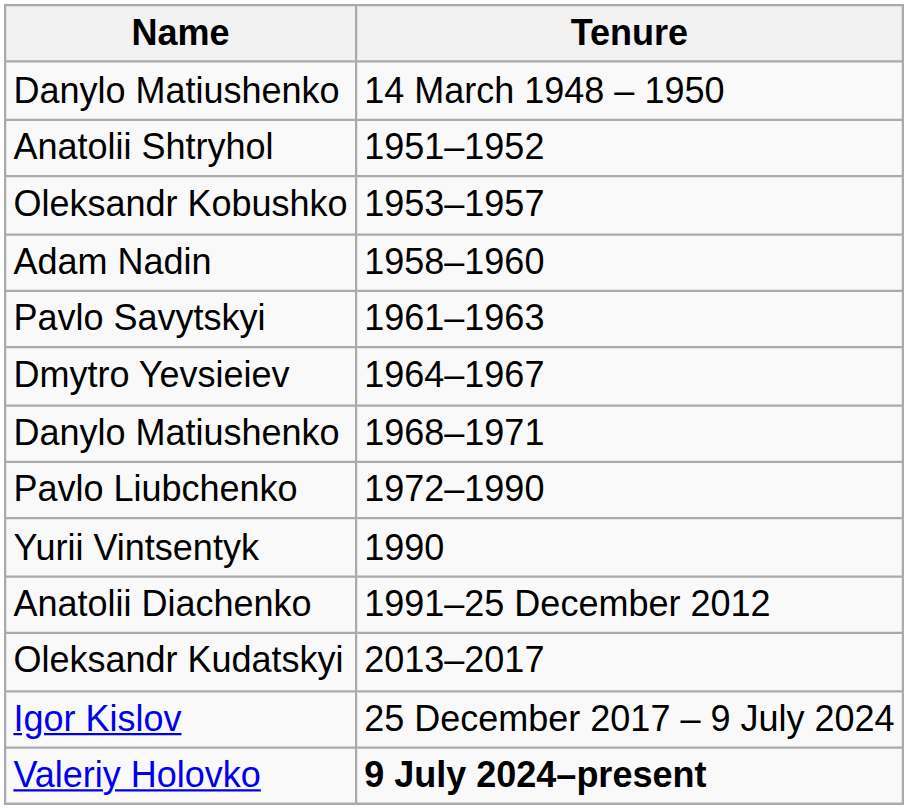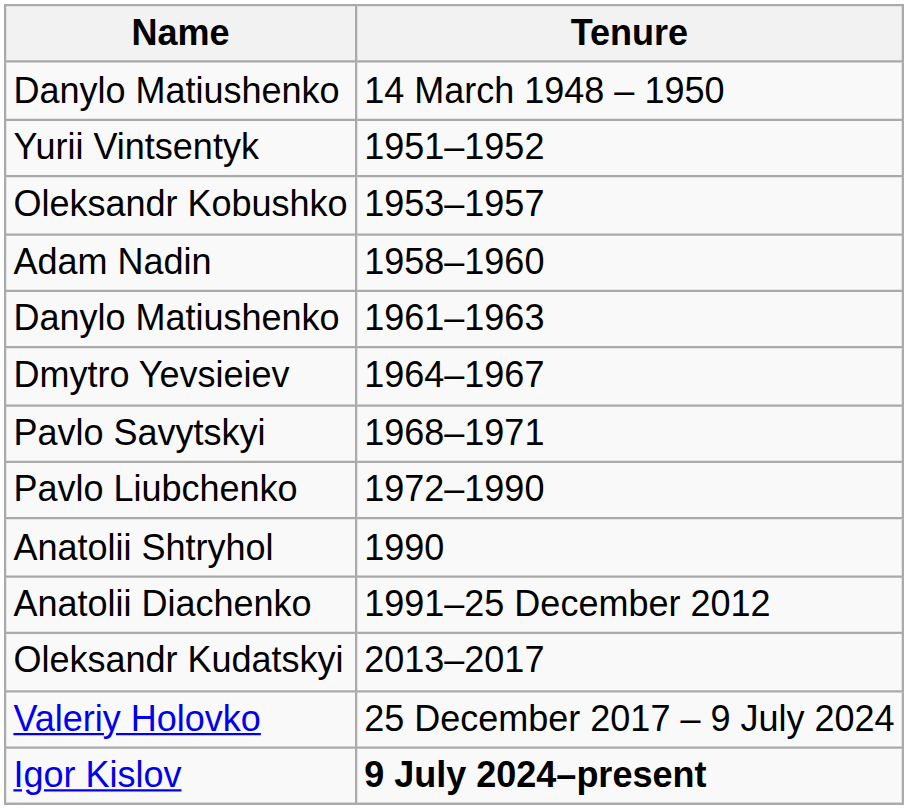row 3 | Name: Anatolii Shtryhol -> Yurii Vintsentyk
row 6 | Name: Pavlo Savytskyi -> Danylo Matiushenko
row 8 | Name: Danylo Matiushenko -> Pavlo Savytskyi
row 10 | Name: Yurii Vintsentyk -> Anatolii Shtryhol
row 13 | Name: Igor Kislov -> Valeriy Holovko
row 14 | Name: Valeriy Holovko -> Igor Kislov
